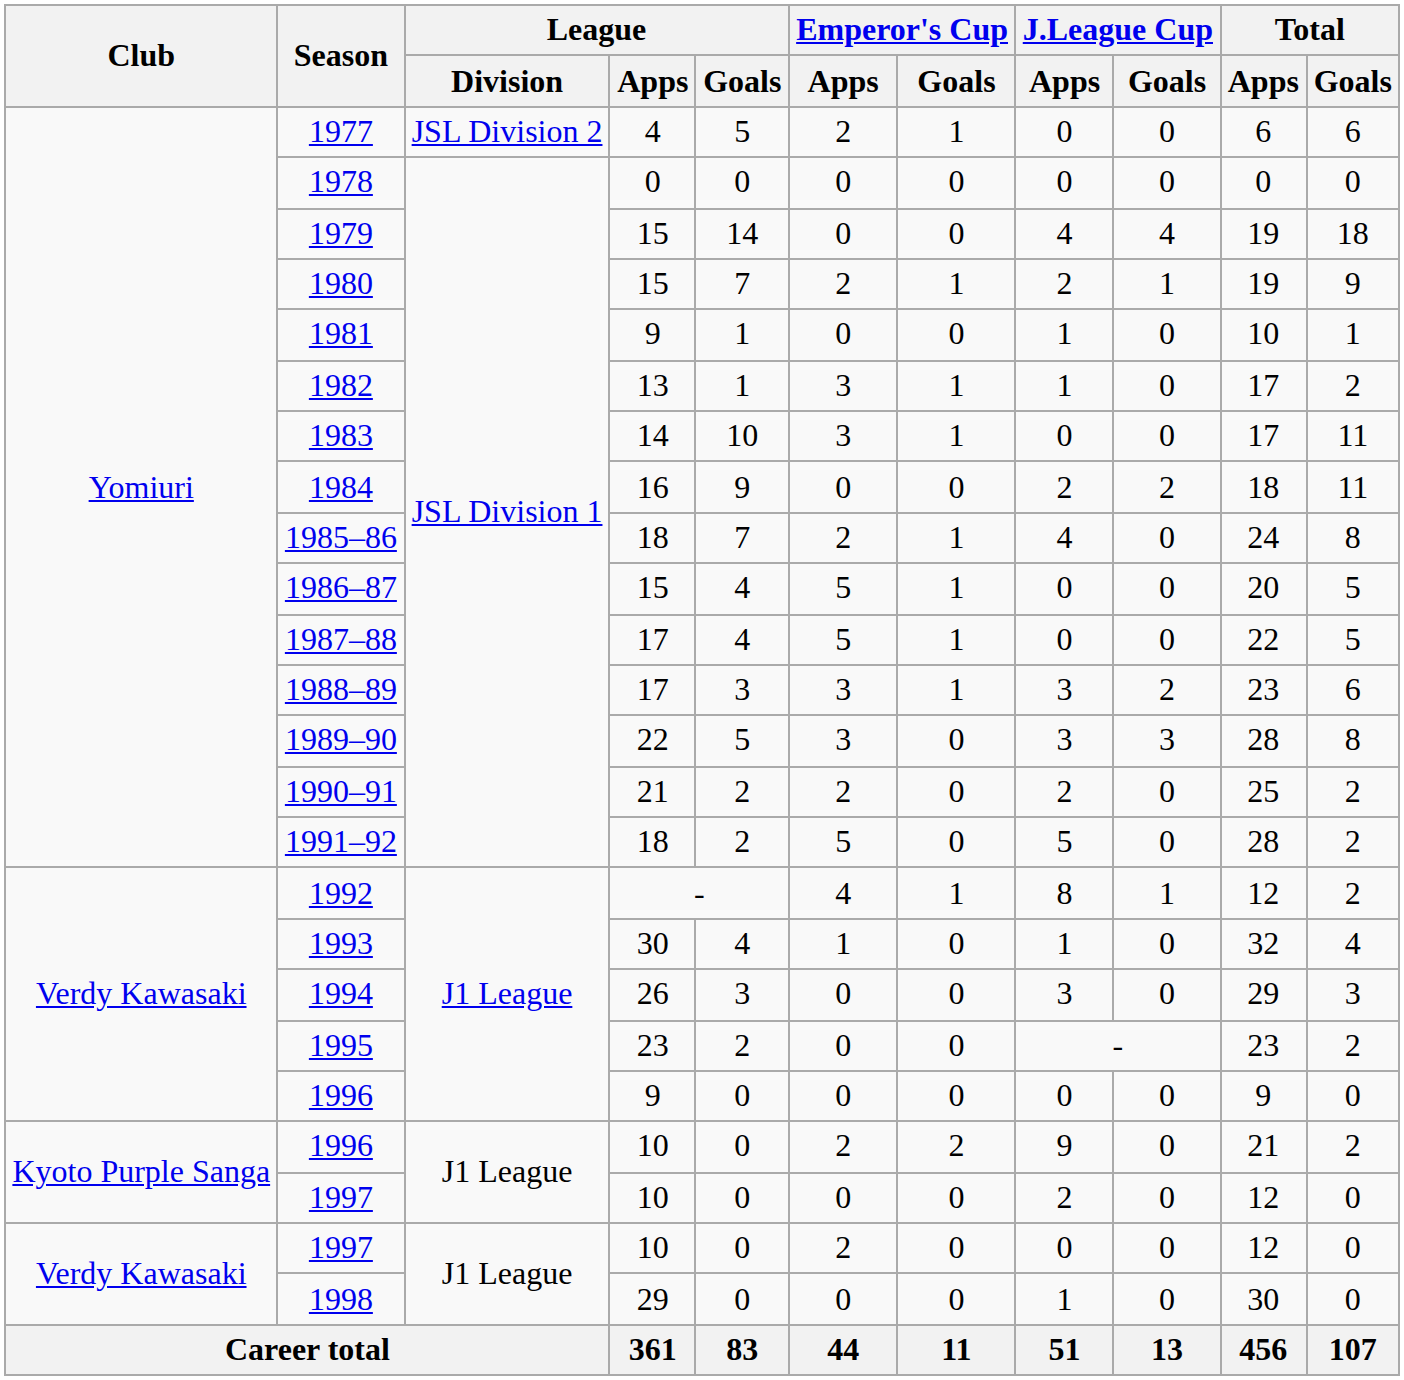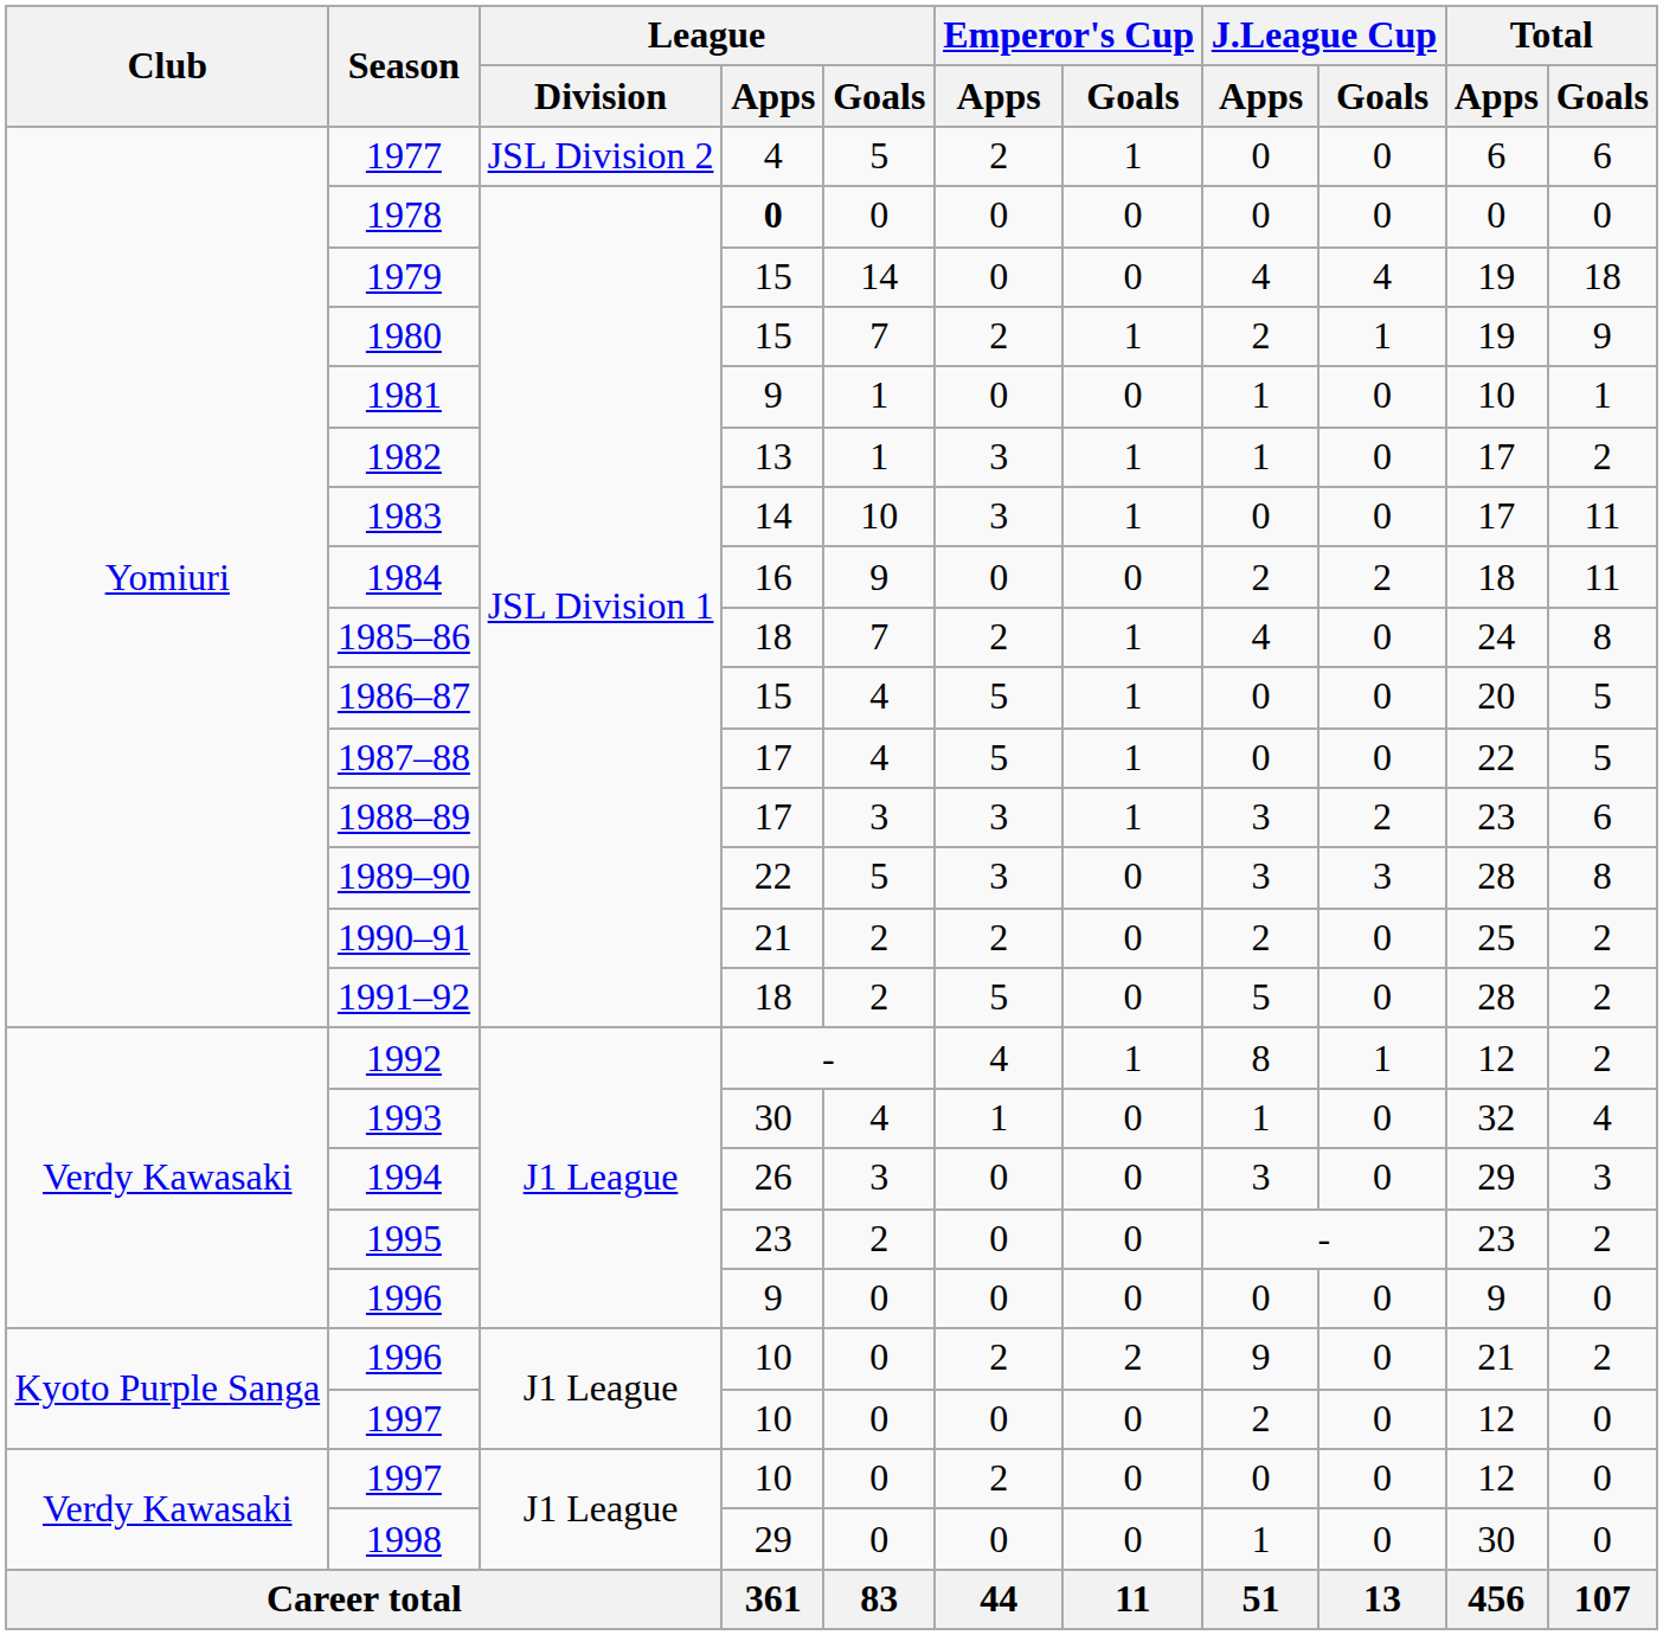1978 | League / Apps: normal -> bold
